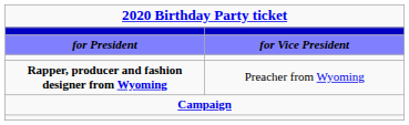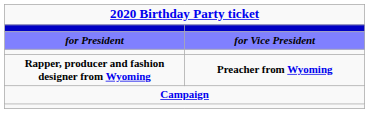row 5 | column 2: normal -> bold
